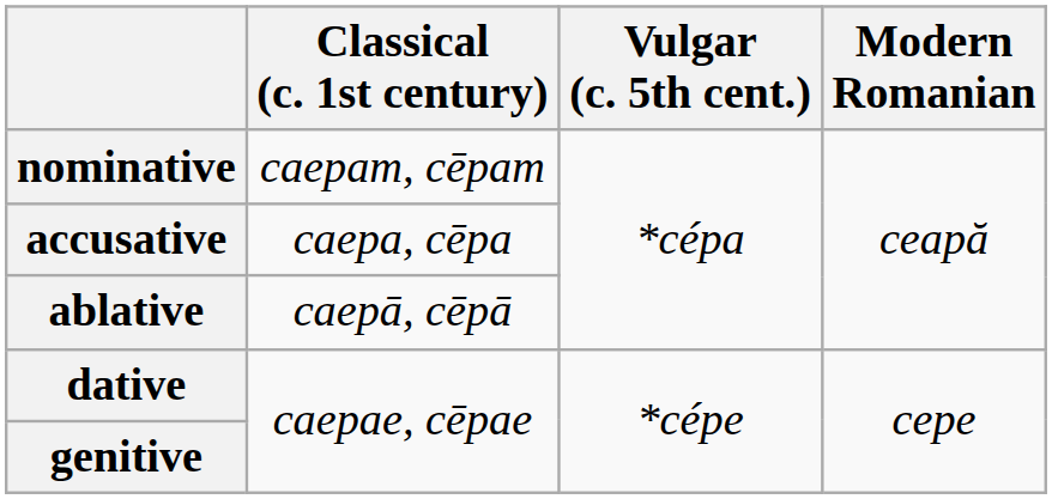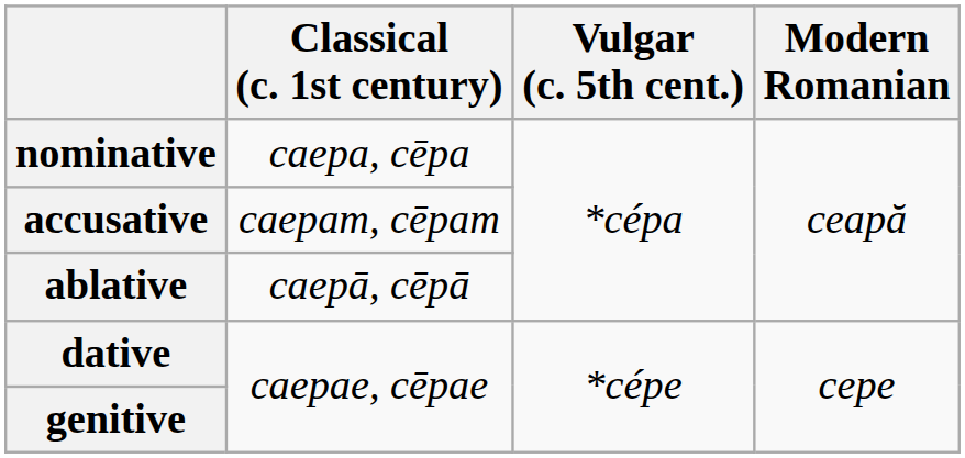nominative | Classical (c. 1st century): caepam, cēpam -> caepa, cēpa
accusative | Classical (c. 1st century): caepa, cēpa -> caepam, cēpam
